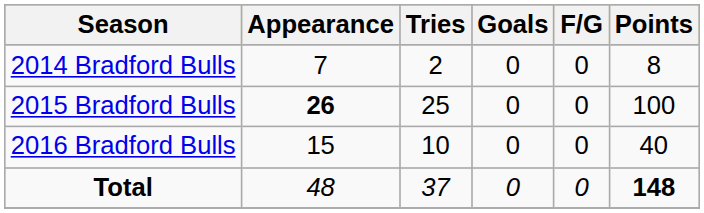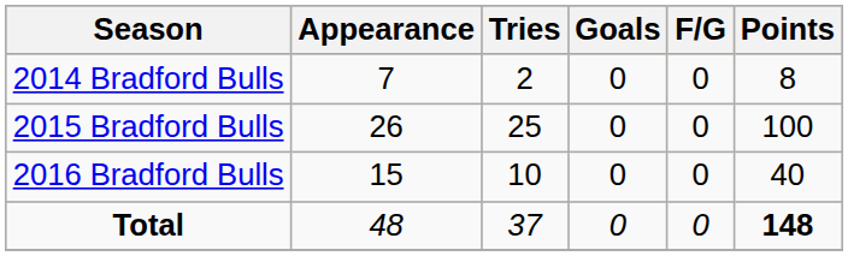2015 Bradford Bulls | Appearance: bold -> normal
